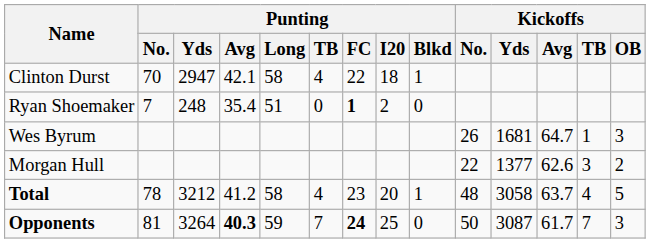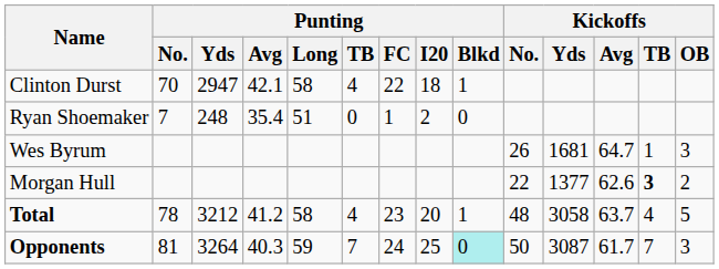Ryan Shoemaker | Punting / FC: bold -> normal
Morgan Hull | Kickoffs / TB: normal -> bold
Opponents | Punting / Avg: bold -> normal
Opponents | Punting / FC: bold -> normal
Opponents | Punting / Blkd: no background -> paleturquoise background
